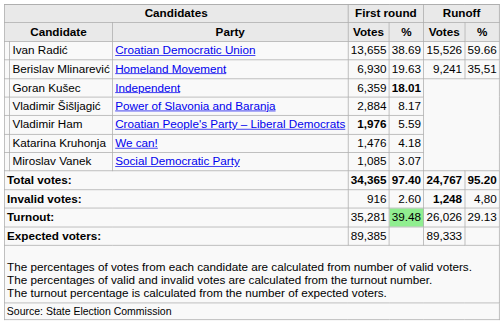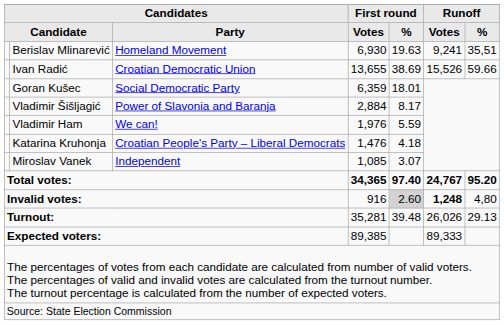rows swapped: Ivan Radić <-> Berislav Mlinarević
Goran Kušec | Candidates / Party: Independent -> Social Democratic Party
Goran Kušec | First round / %: bold -> normal
Vladimir Ham | Candidates / Party: Croatian People's Party – Liberal Democrats -> We can!
Vladimir Ham | First round / Votes: bold -> normal
Katarina Kruhonja | Candidates / Party: We can! -> Croatian People's Party – Liberal Democrats
Miroslav Vanek | Candidates / Party: Social Democratic Party -> Independent
Invalid votes: | First round / %: no background -> lightgrey background
Turnout: | First round / %: lightgreen background -> no background
